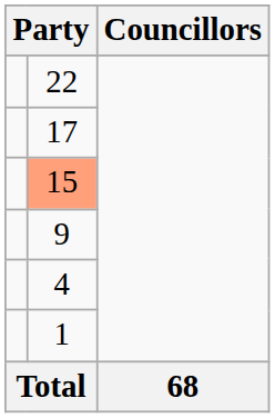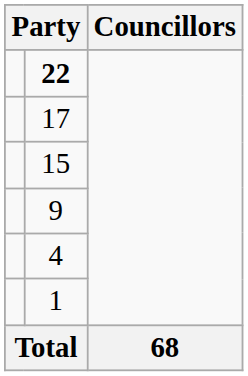22 | column 2: normal -> bold
15 | column 2: lightsalmon background -> no background
